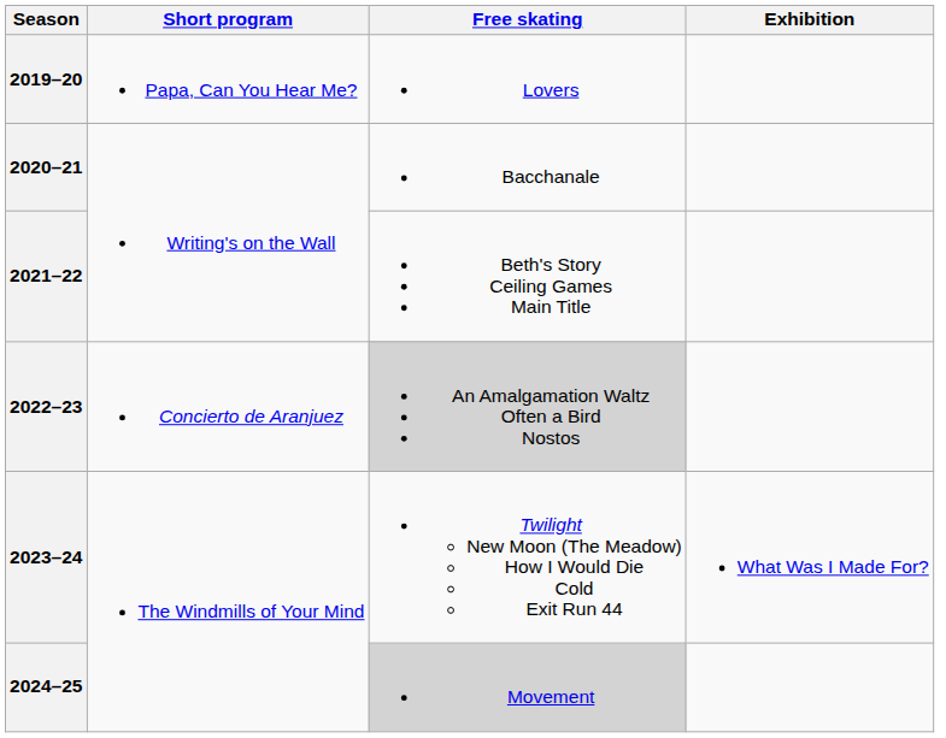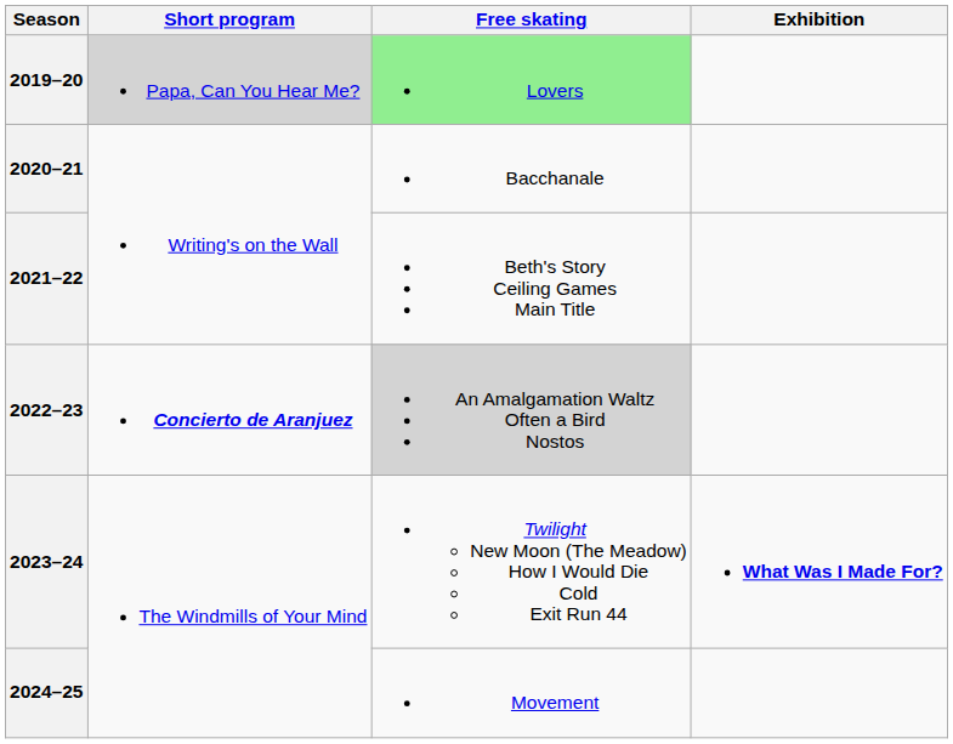2019–20 | Short program: no background -> lightgrey background
2019–20 | Free skating: no background -> lightgreen background
2022–23 | Short program: normal -> bold
2023–24 | Exhibition: normal -> bold
2024–25 | Free skating: lightgrey background -> no background
